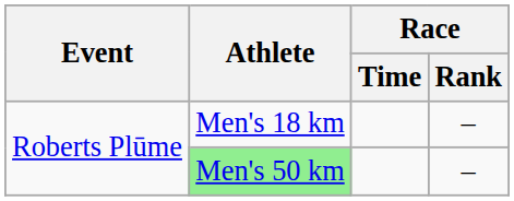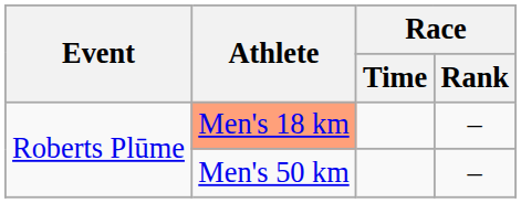Men's 18 km | Athlete: no background -> lightsalmon background
Men's 50 km | Athlete: lightgreen background -> no background
